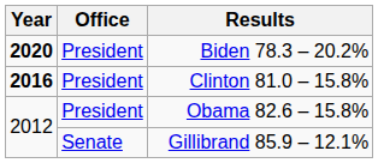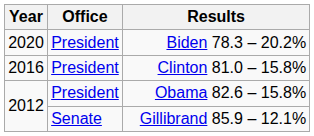Biden 78.3 – 20.2% | Year: bold -> normal
Clinton 81.0 – 15.8% | Year: bold -> normal
